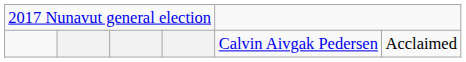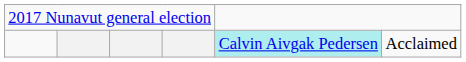row 2 | column 5: no background -> paleturquoise background
